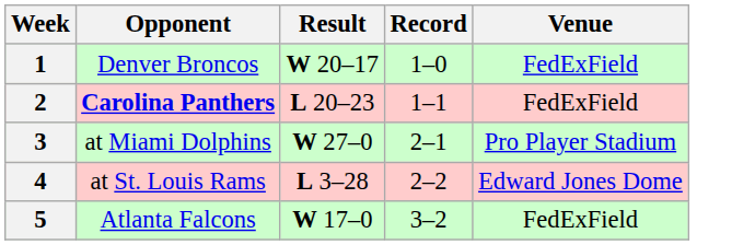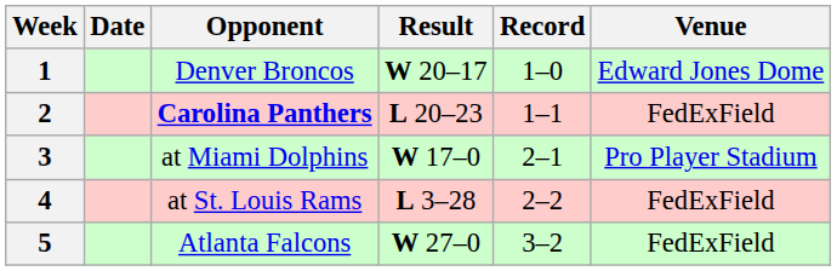+ column: Date
1 | Venue: FedExField -> Edward Jones Dome
3 | Result: W 27–0 -> W 17–0
4 | Venue: Edward Jones Dome -> FedExField
5 | Result: W 17–0 -> W 27–0
